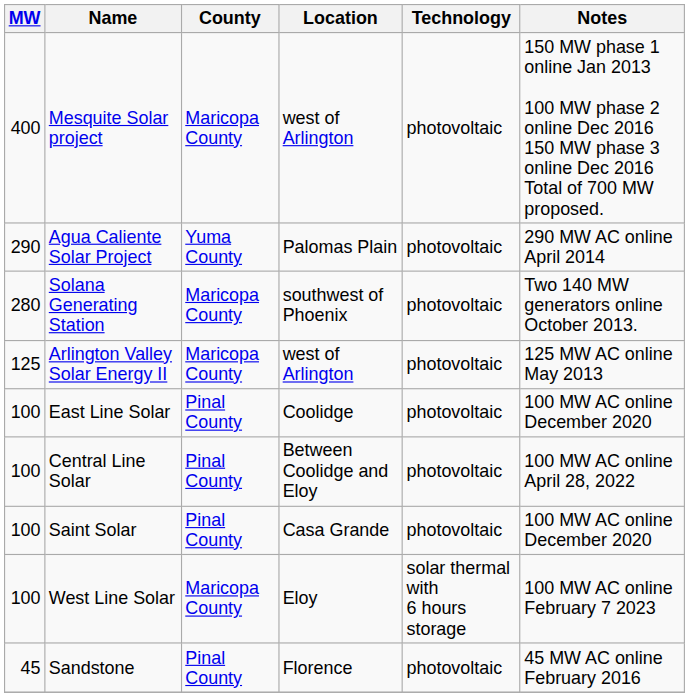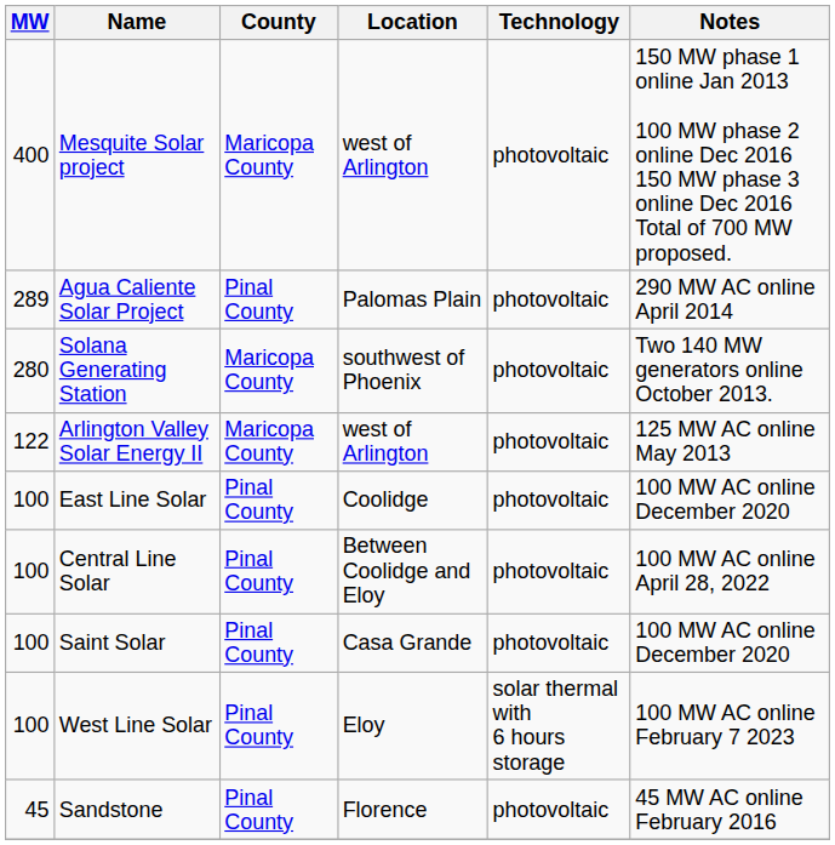Agua Caliente Solar Project | MW: 290 -> 289
Agua Caliente Solar Project | County: Yuma County -> Pinal County
Arlington Valley Solar Energy II | MW: 125 -> 122
West Line Solar | County: Maricopa County -> Pinal County
